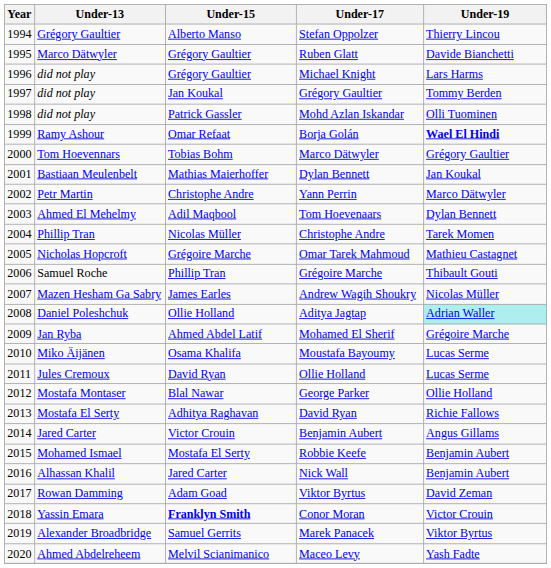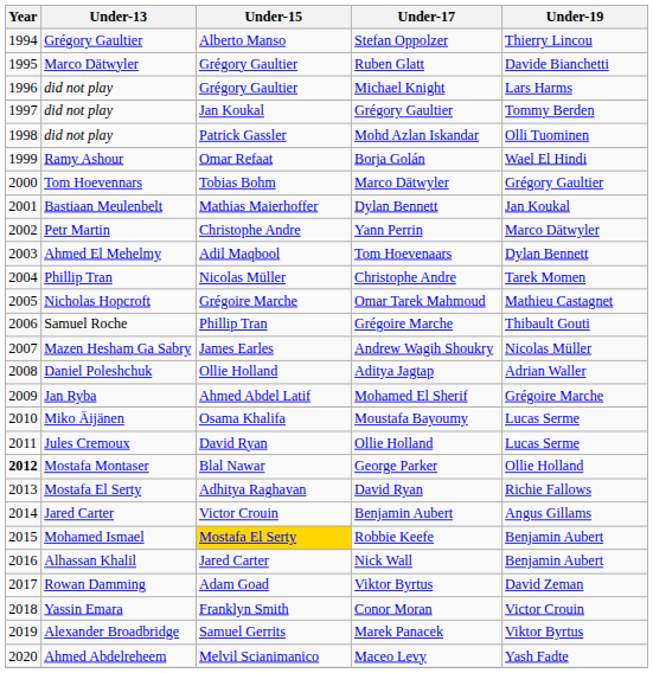Borja Golán | Under-19: bold -> normal
Aditya Jagtap | Under-19: paleturquoise background -> no background
George Parker | Year: normal -> bold
Robbie Keefe | Under-15: no background -> gold background
Conor Moran | Under-15: bold -> normal
